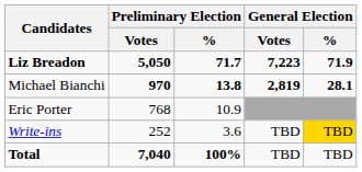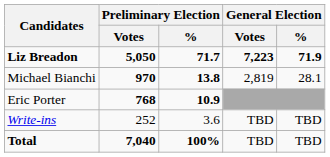Michael Bianchi | General Election / Votes: bold -> normal
Michael Bianchi | General Election / %: bold -> normal
Eric Porter | Preliminary Election / Votes: normal -> bold
Eric Porter | Preliminary Election / %: normal -> bold
Write-ins | General Election / %: gold background -> no background
